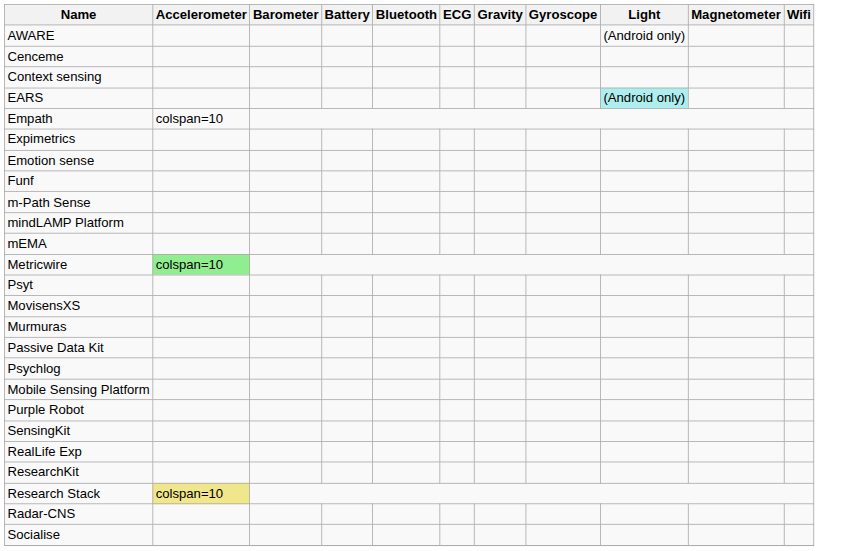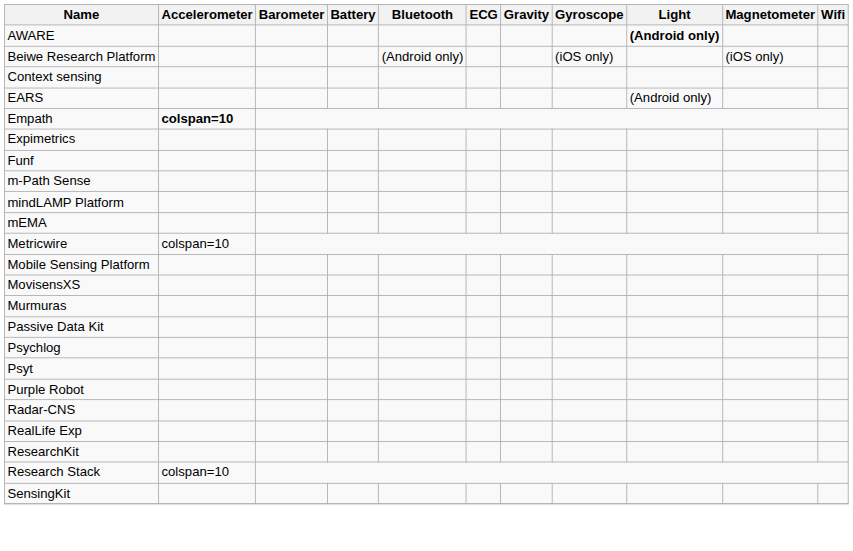AWARE | Light: normal -> bold
+ row: Beiwe Research Platform | (Android only) | (iOS only) | (iOS only)
- row: Cenceme
EARS | Light: paleturquoise background -> no background
Empath | Accelerometer: normal -> bold
- row: Emotion sense
Metricwire | Accelerometer: lightgreen background -> no background
rows swapped: Mobile Sensing Platform <-> Psyt
rows swapped: Radar-CNS <-> SensingKit
Research Stack | Accelerometer: khaki background -> no background
- row: Socialise
